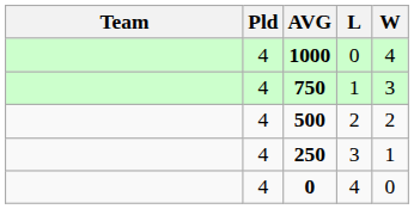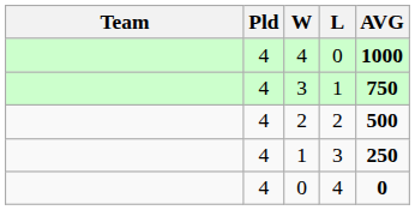columns swapped: W <-> AVG
